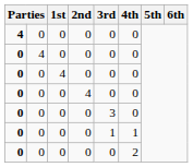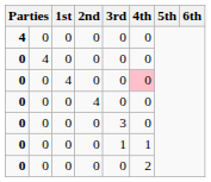row 4 | 4th: no background -> pink background
